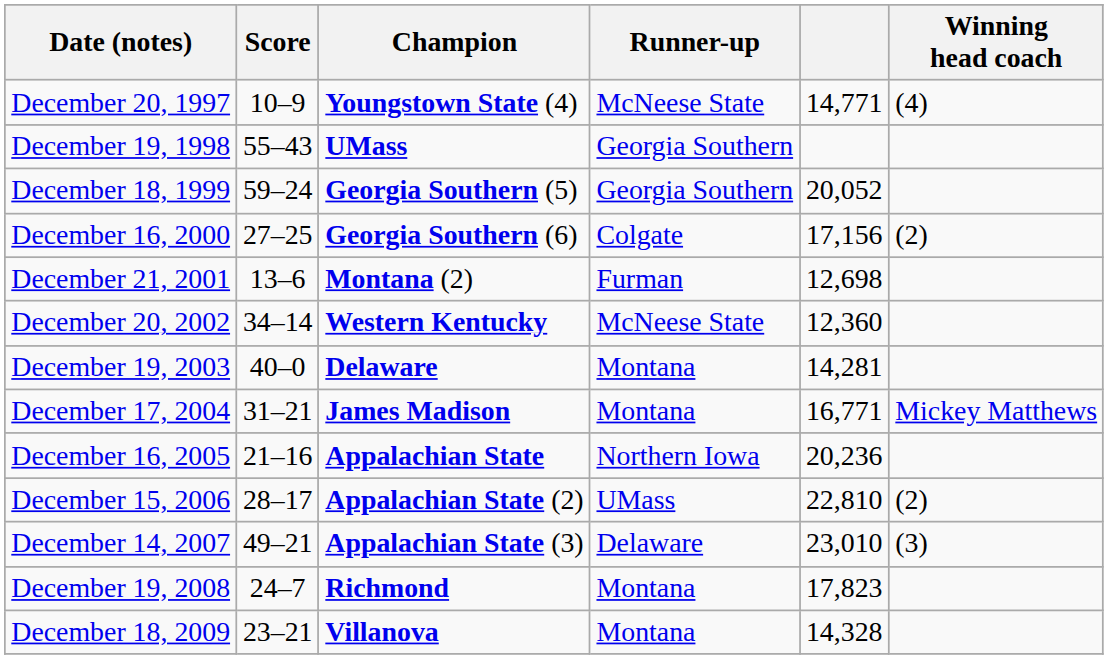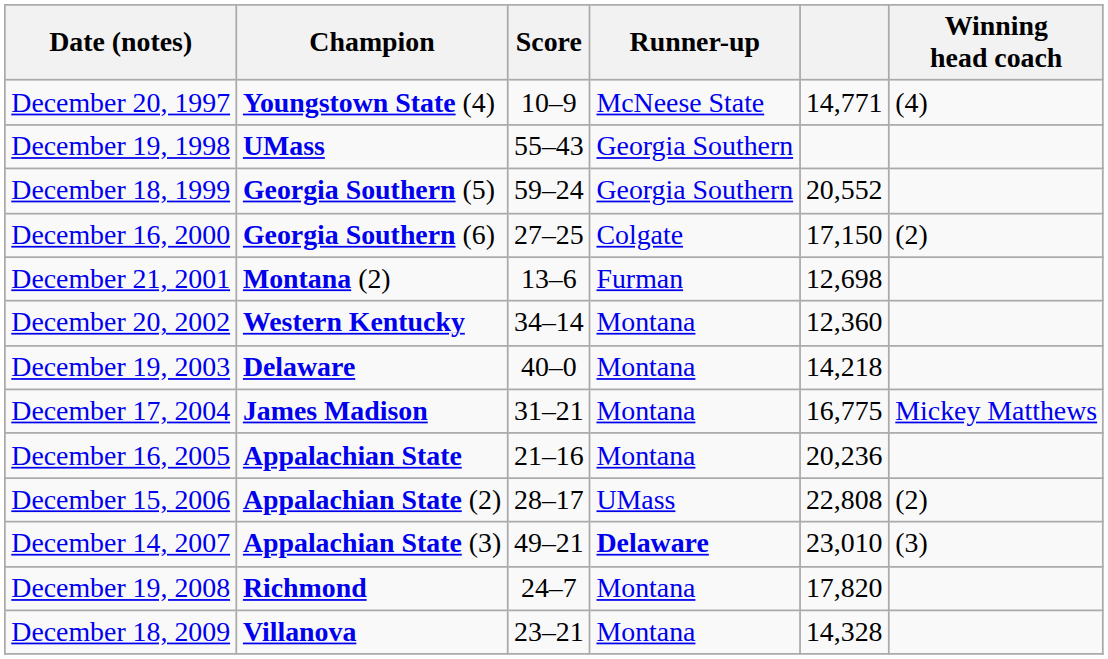columns swapped: Champion <-> Score
December 18, 1999 | column 5: 20,052 -> 20,552
December 16, 2000 | column 5: 17,156 -> 17,150
December 20, 2002 | Runner-up: McNeese State -> Montana
December 19, 2003 | column 5: 14,281 -> 14,218
December 17, 2004 | column 5: 16,771 -> 16,775
December 16, 2005 | Runner-up: Northern Iowa -> Montana
December 15, 2006 | column 5: 22,810 -> 22,808
December 14, 2007 | Runner-up: normal -> bold
December 19, 2008 | column 5: 17,823 -> 17,820
